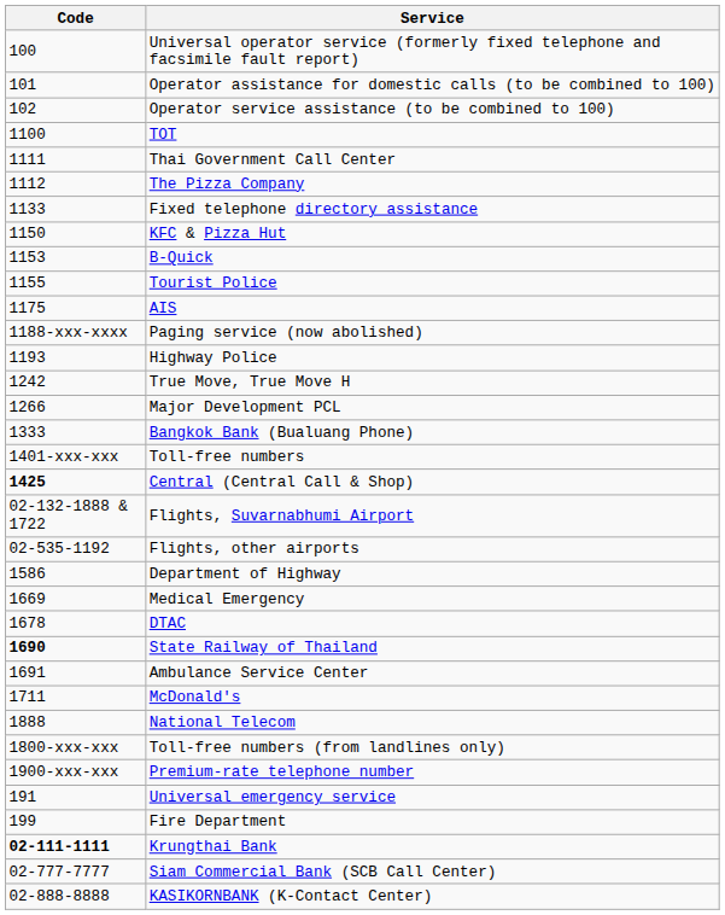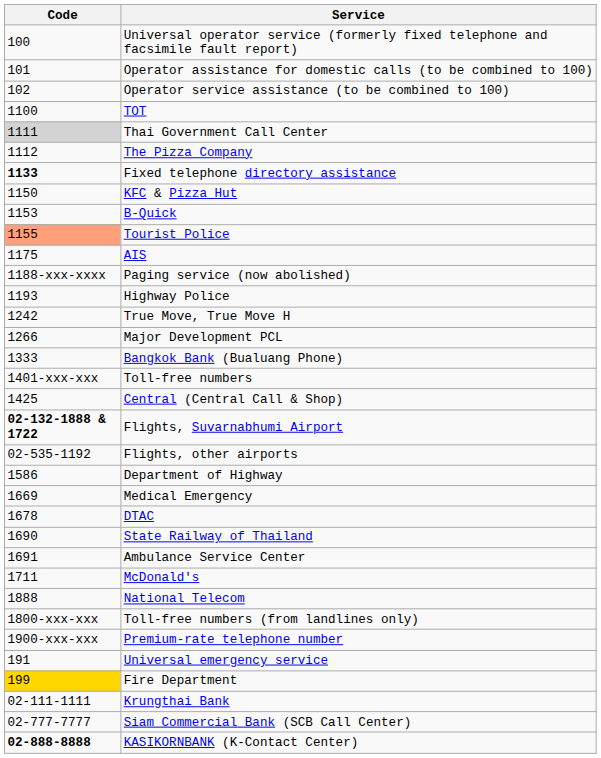Thai Government Call Center | Code: no background -> lightgrey background
Fixed telephone directory assistance | Code: normal -> bold
Tourist Police | Code: no background -> lightsalmon background
Central (Central Call & Shop) | Code: bold -> normal
Flights, Suvarnabhumi Airport | Code: normal -> bold
State Railway of Thailand | Code: bold -> normal
Fire Department | Code: no background -> gold background
Krungthai Bank | Code: bold -> normal
KASIKORNBANK (K-Contact Center) | Code: normal -> bold
